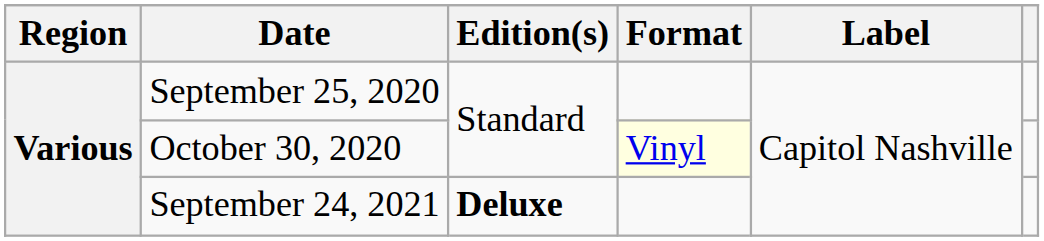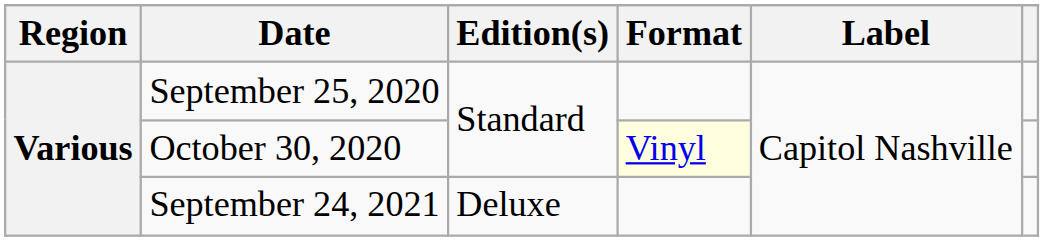September 24, 2021 | Edition(s): bold -> normal
